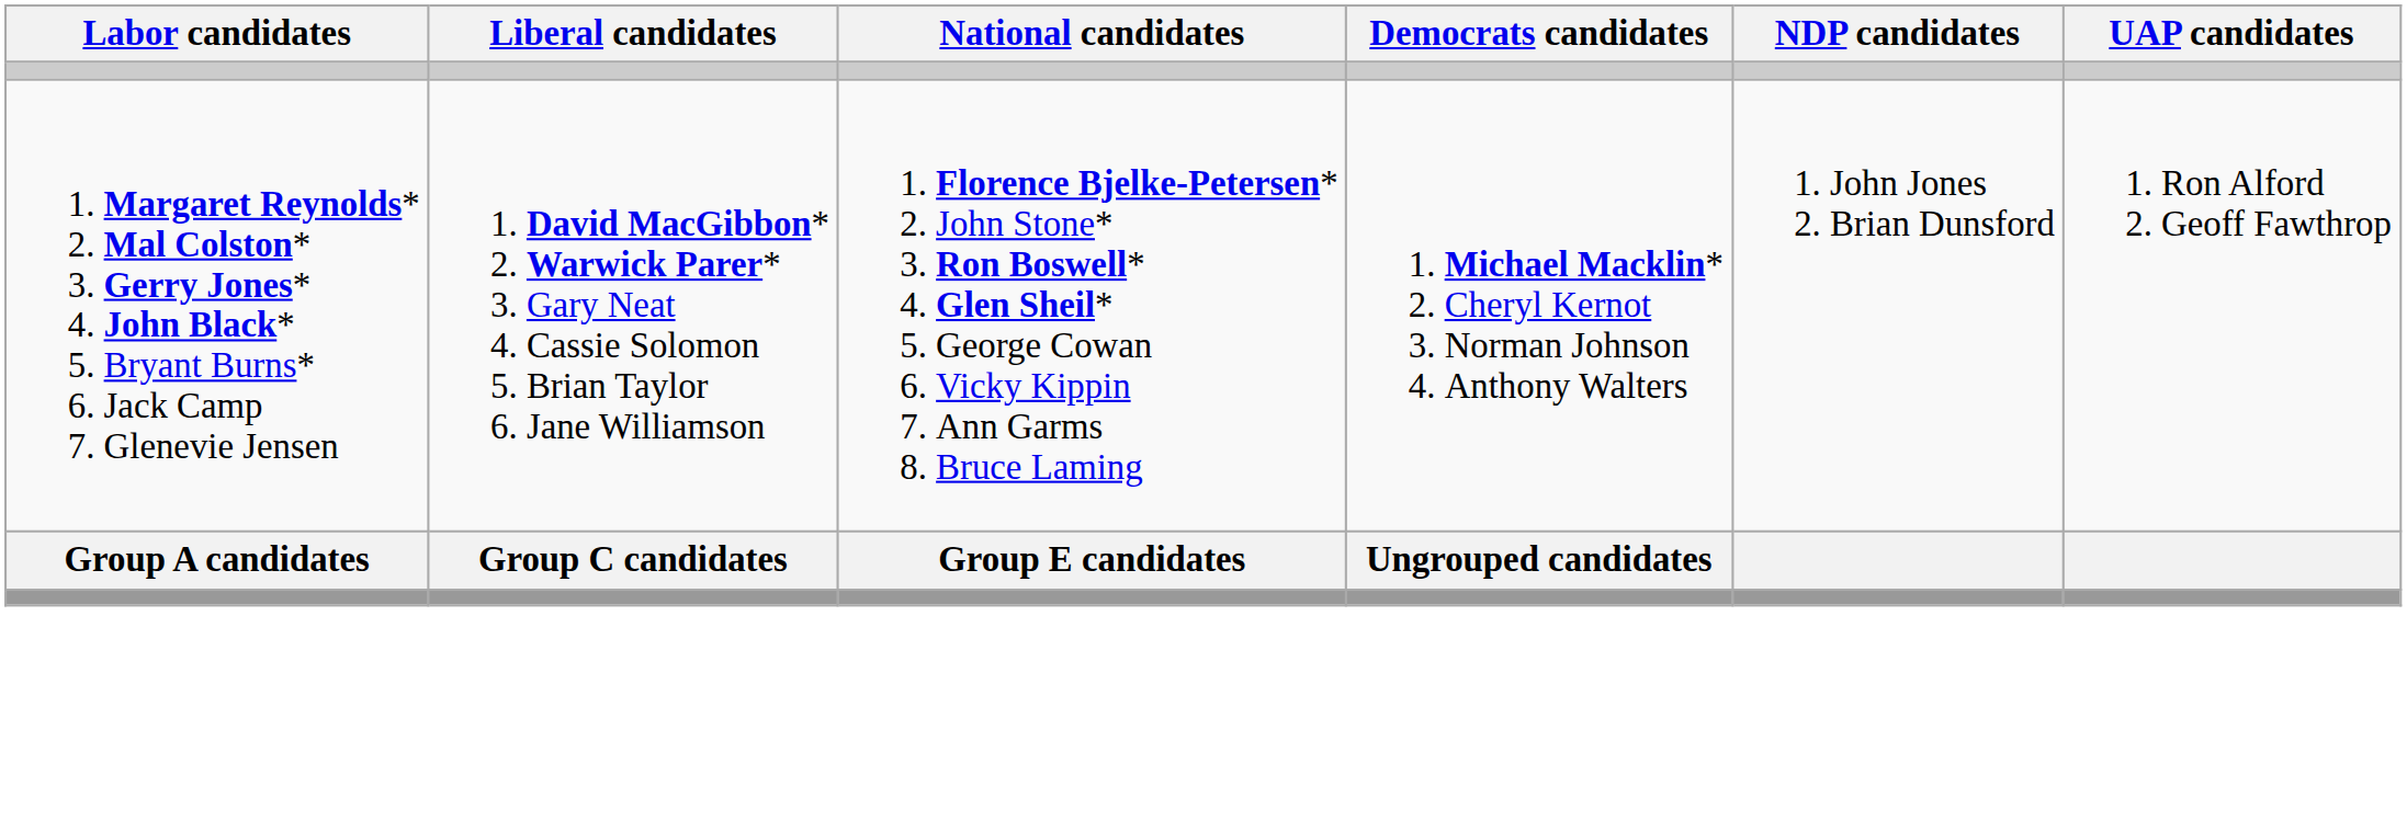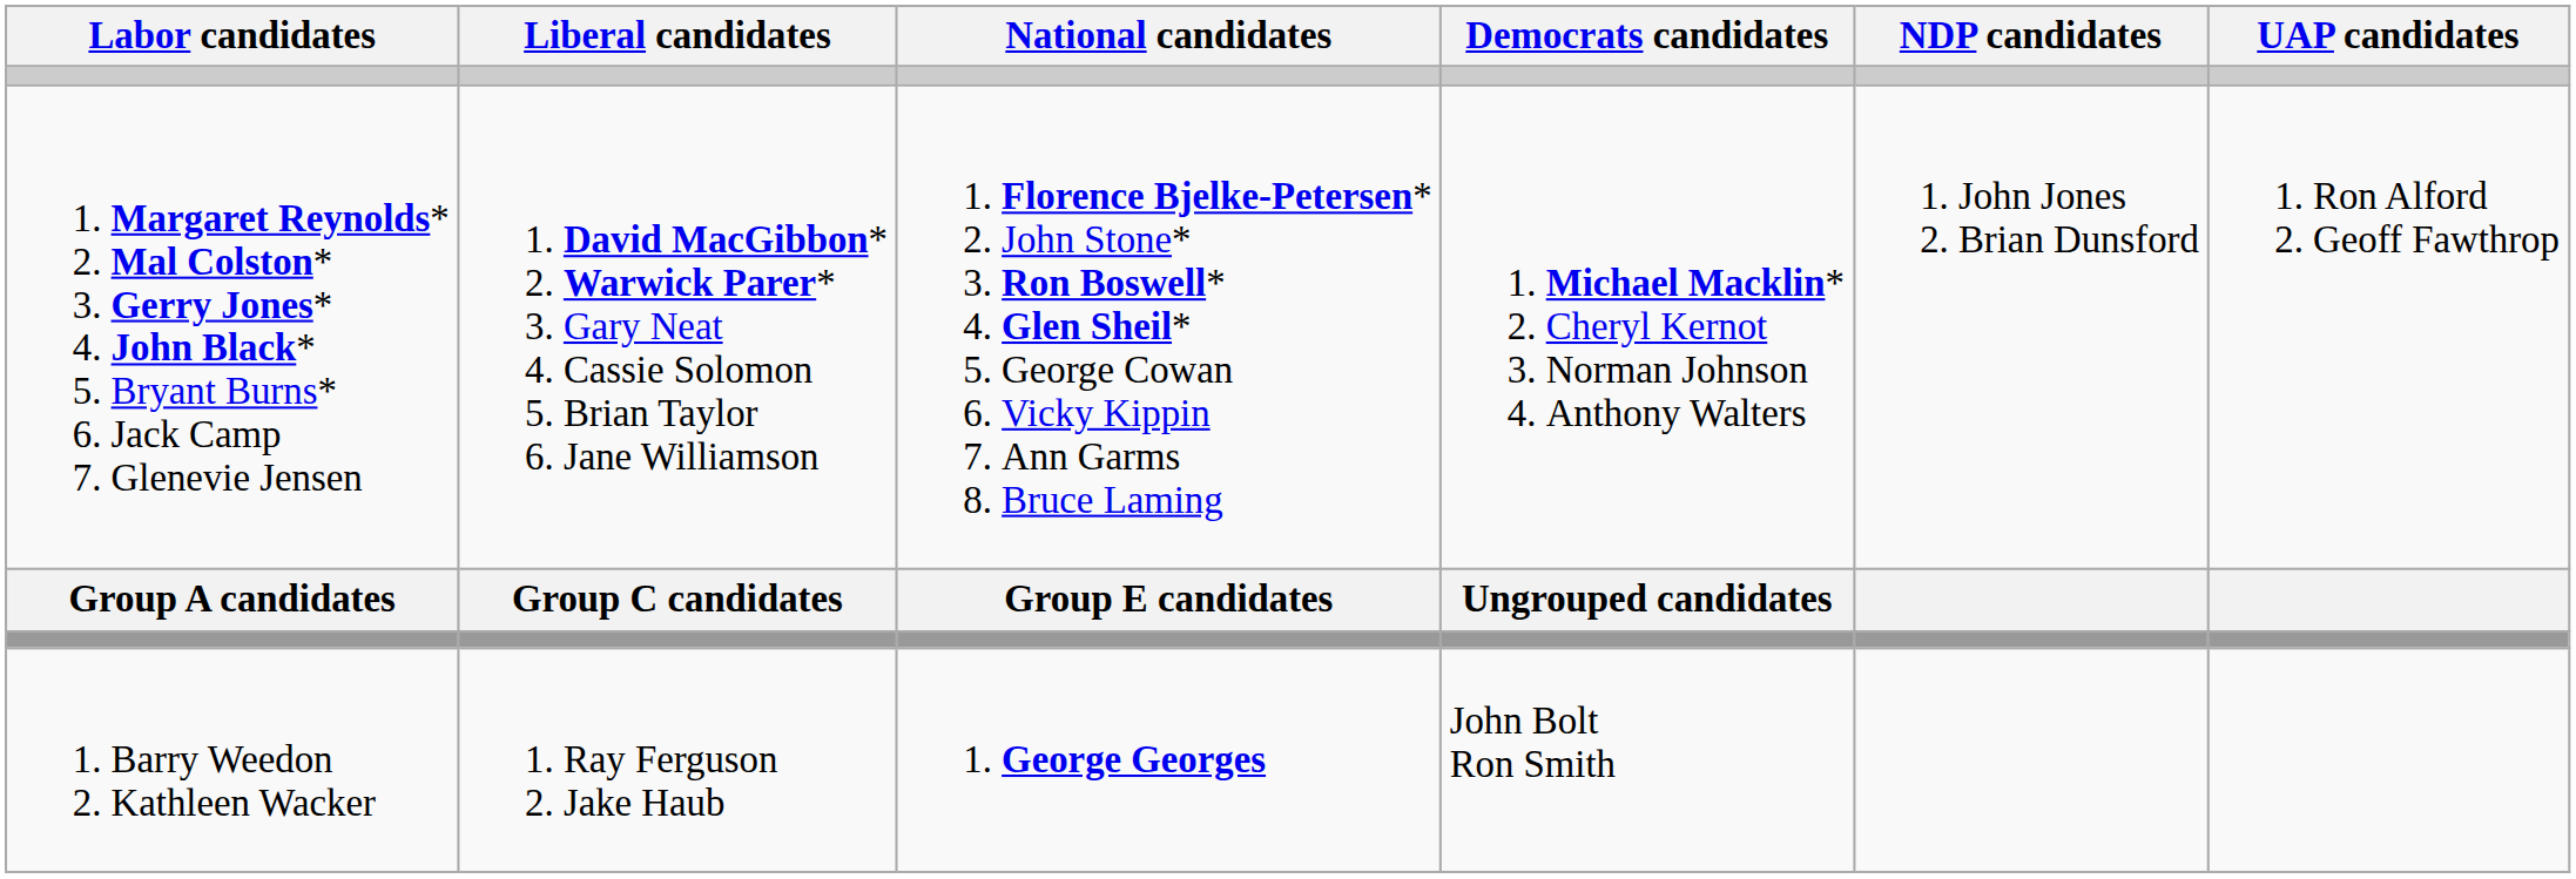+ row: Barry Weedon Kathleen Wacker | Ray Ferguson Jake Haub | George Georges | John Bolt Ron Smith
